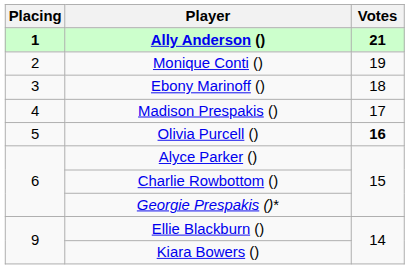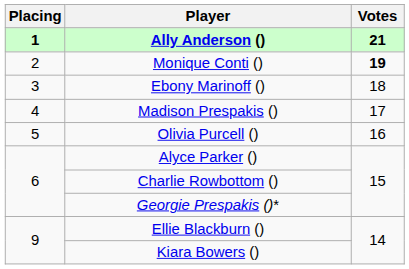Monique Conti () | Votes: normal -> bold
Olivia Purcell () | Votes: bold -> normal
